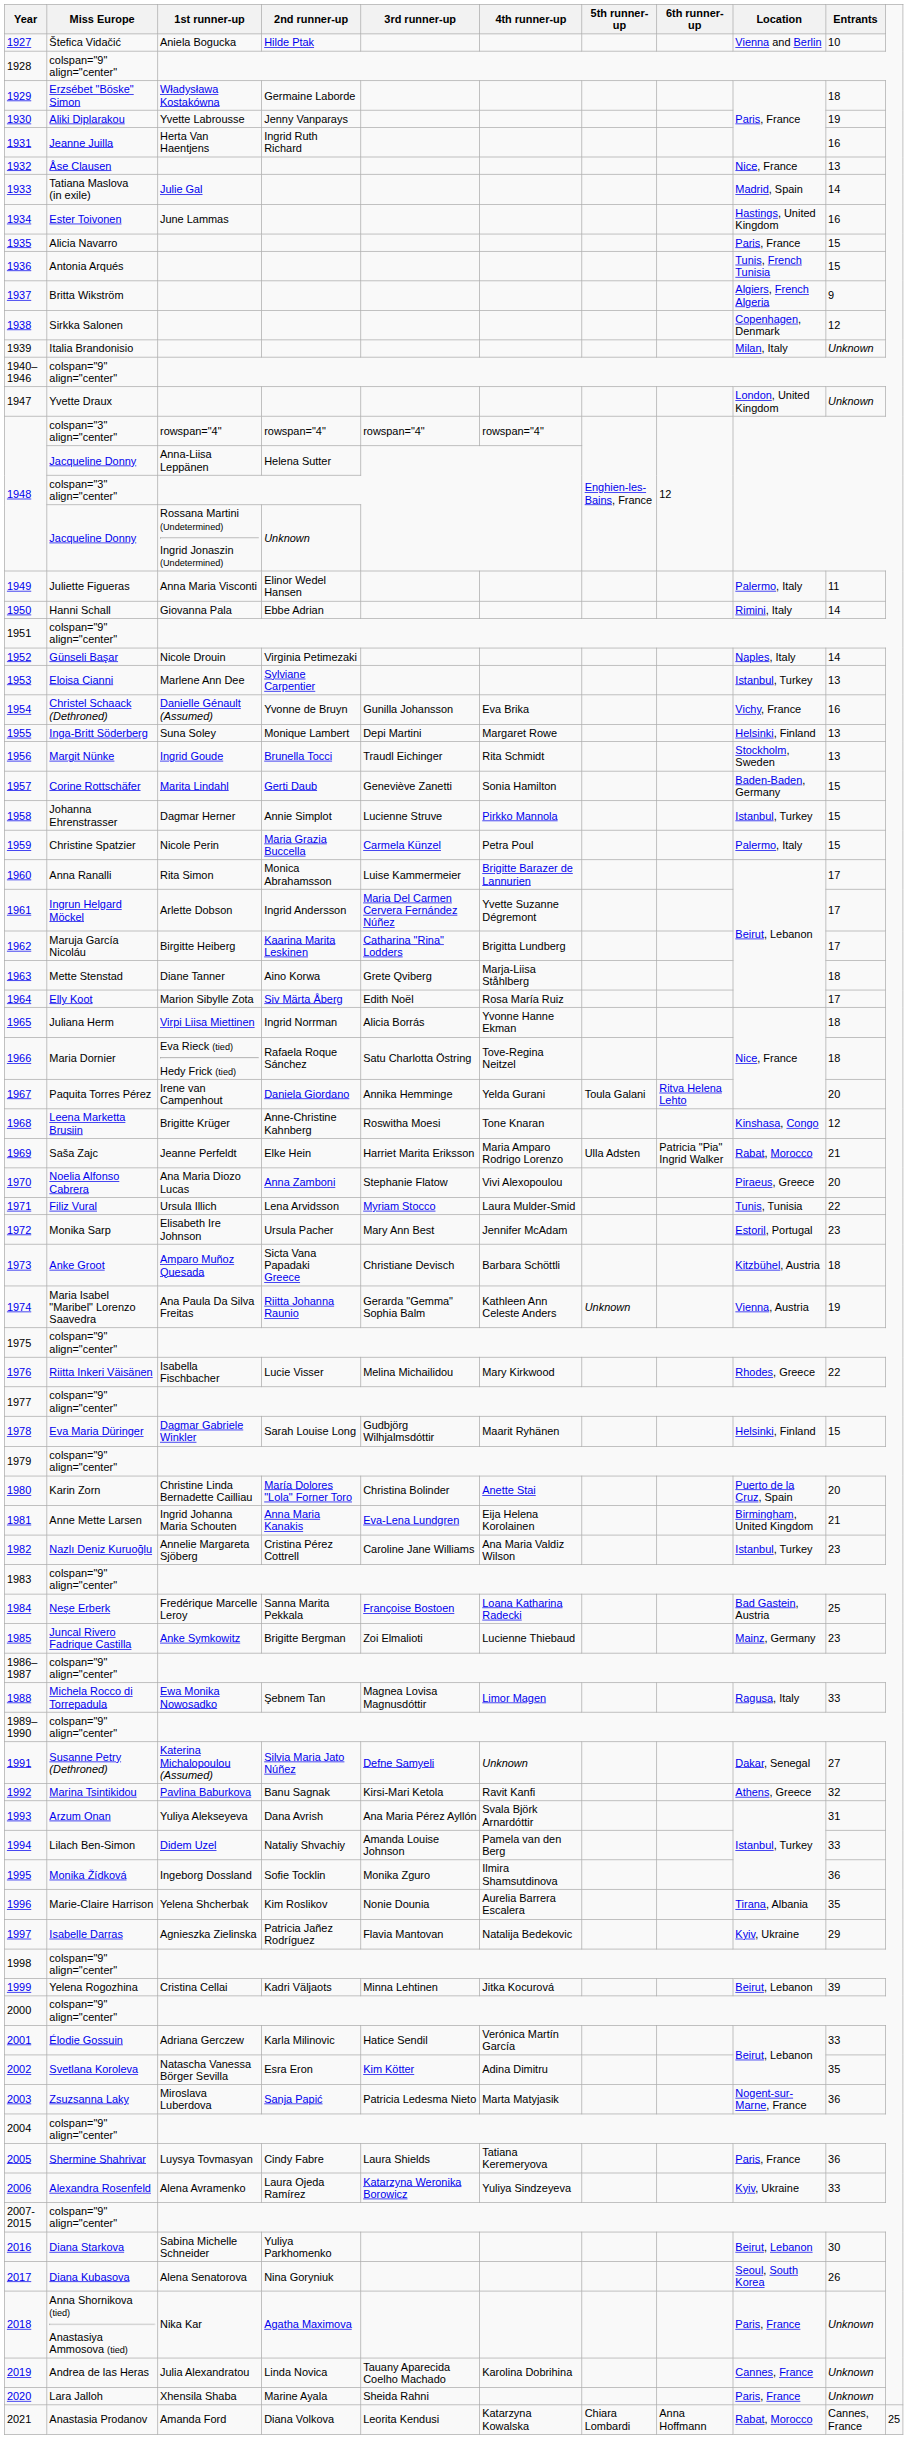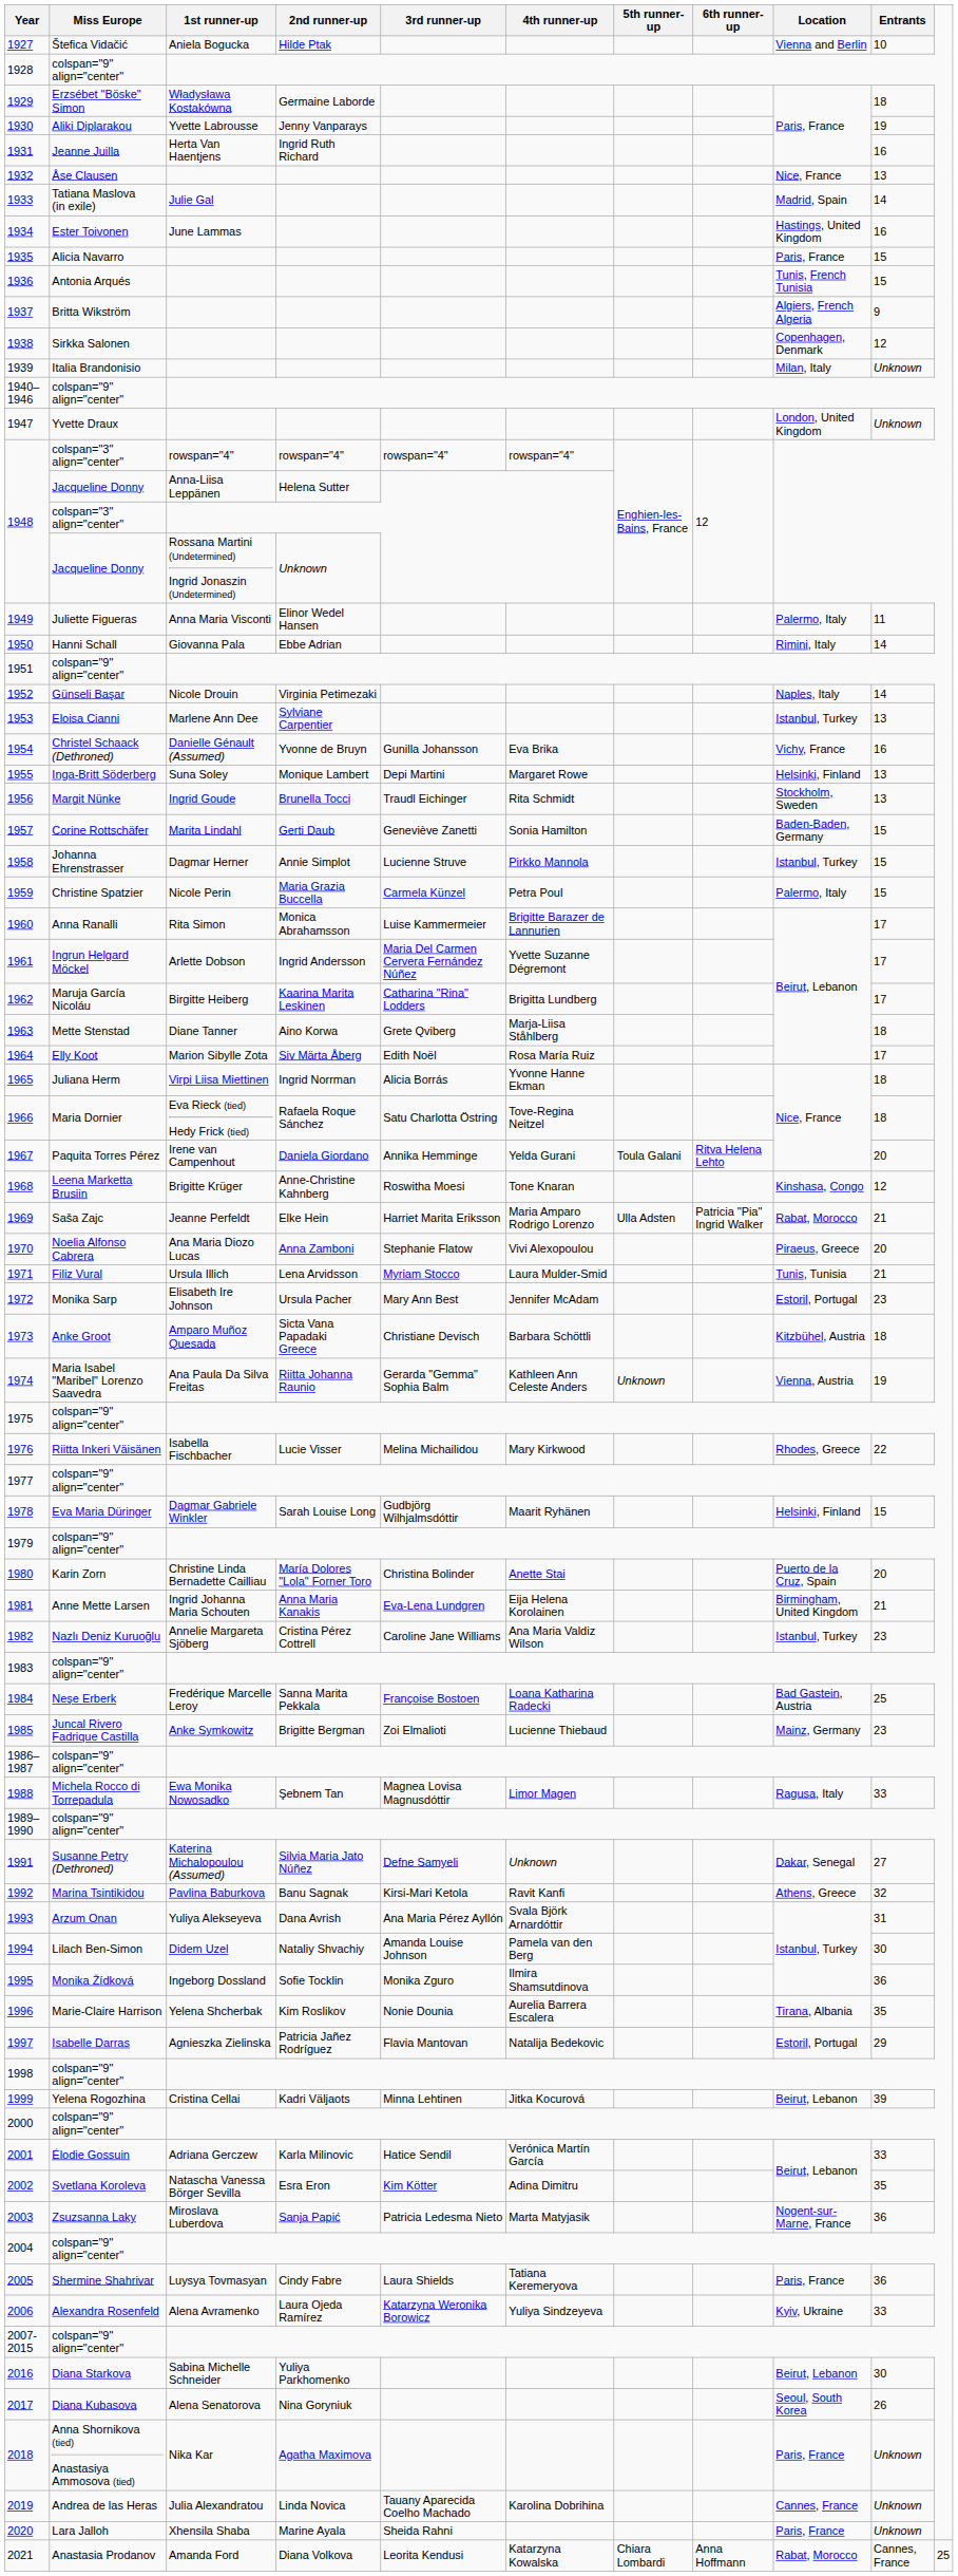1971 | Entrants: 22 -> 21
1994 | Entrants: 33 -> 30
1997 | Location: Kyiv, Ukraine -> Estoril, Portugal
